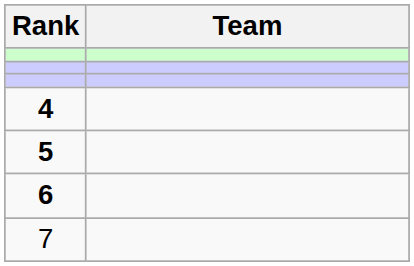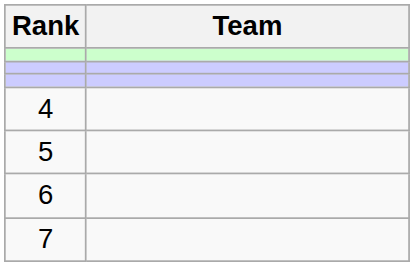row 5 | Rank: bold -> normal
row 6 | Rank: bold -> normal
row 7 | Rank: bold -> normal
